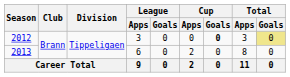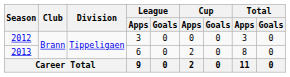2012 | Cup / Goals: bold -> normal
2012 | Total / Goals: khaki background -> no background
